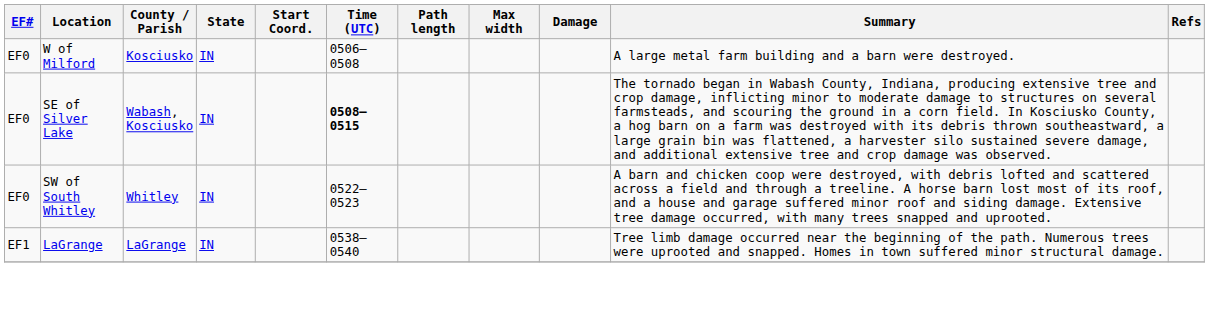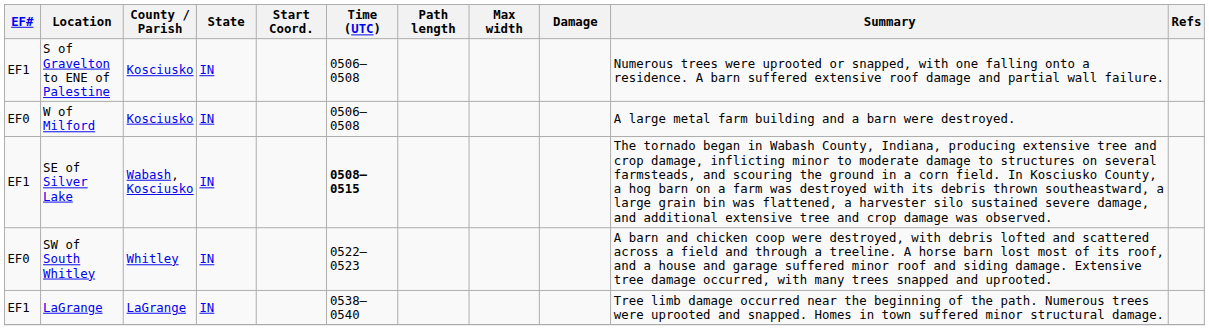+ row: EF1 | S of Gravelton to ENE of Palestine | Kosciusko | IN | 0506–0508 | Numerous trees were uprooted or snapped, with one falling onto a residence. A barn suffered extensive roof damage and partial wall failure.
SE of Silver Lake | EF#: EF0 -> EF1
